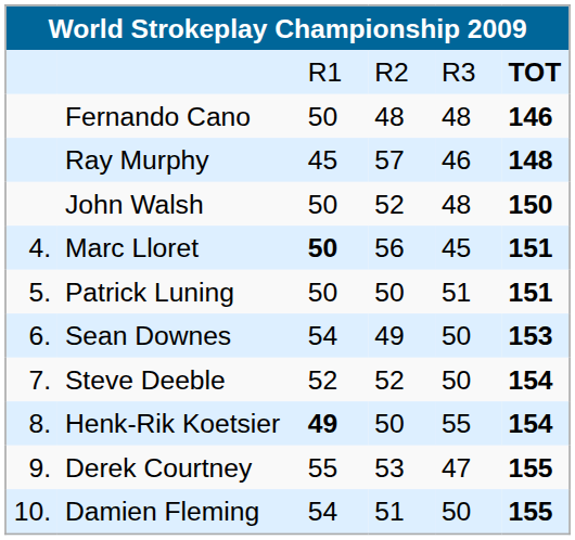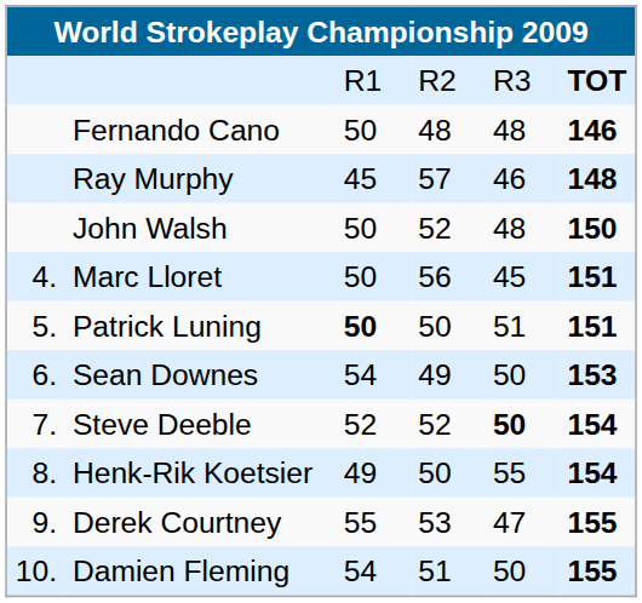Marc Lloret | column 3: bold -> normal
Patrick Luning | column 3: normal -> bold
Steve Deeble | column 5: normal -> bold
Henk-Rik Koetsier | column 3: bold -> normal
